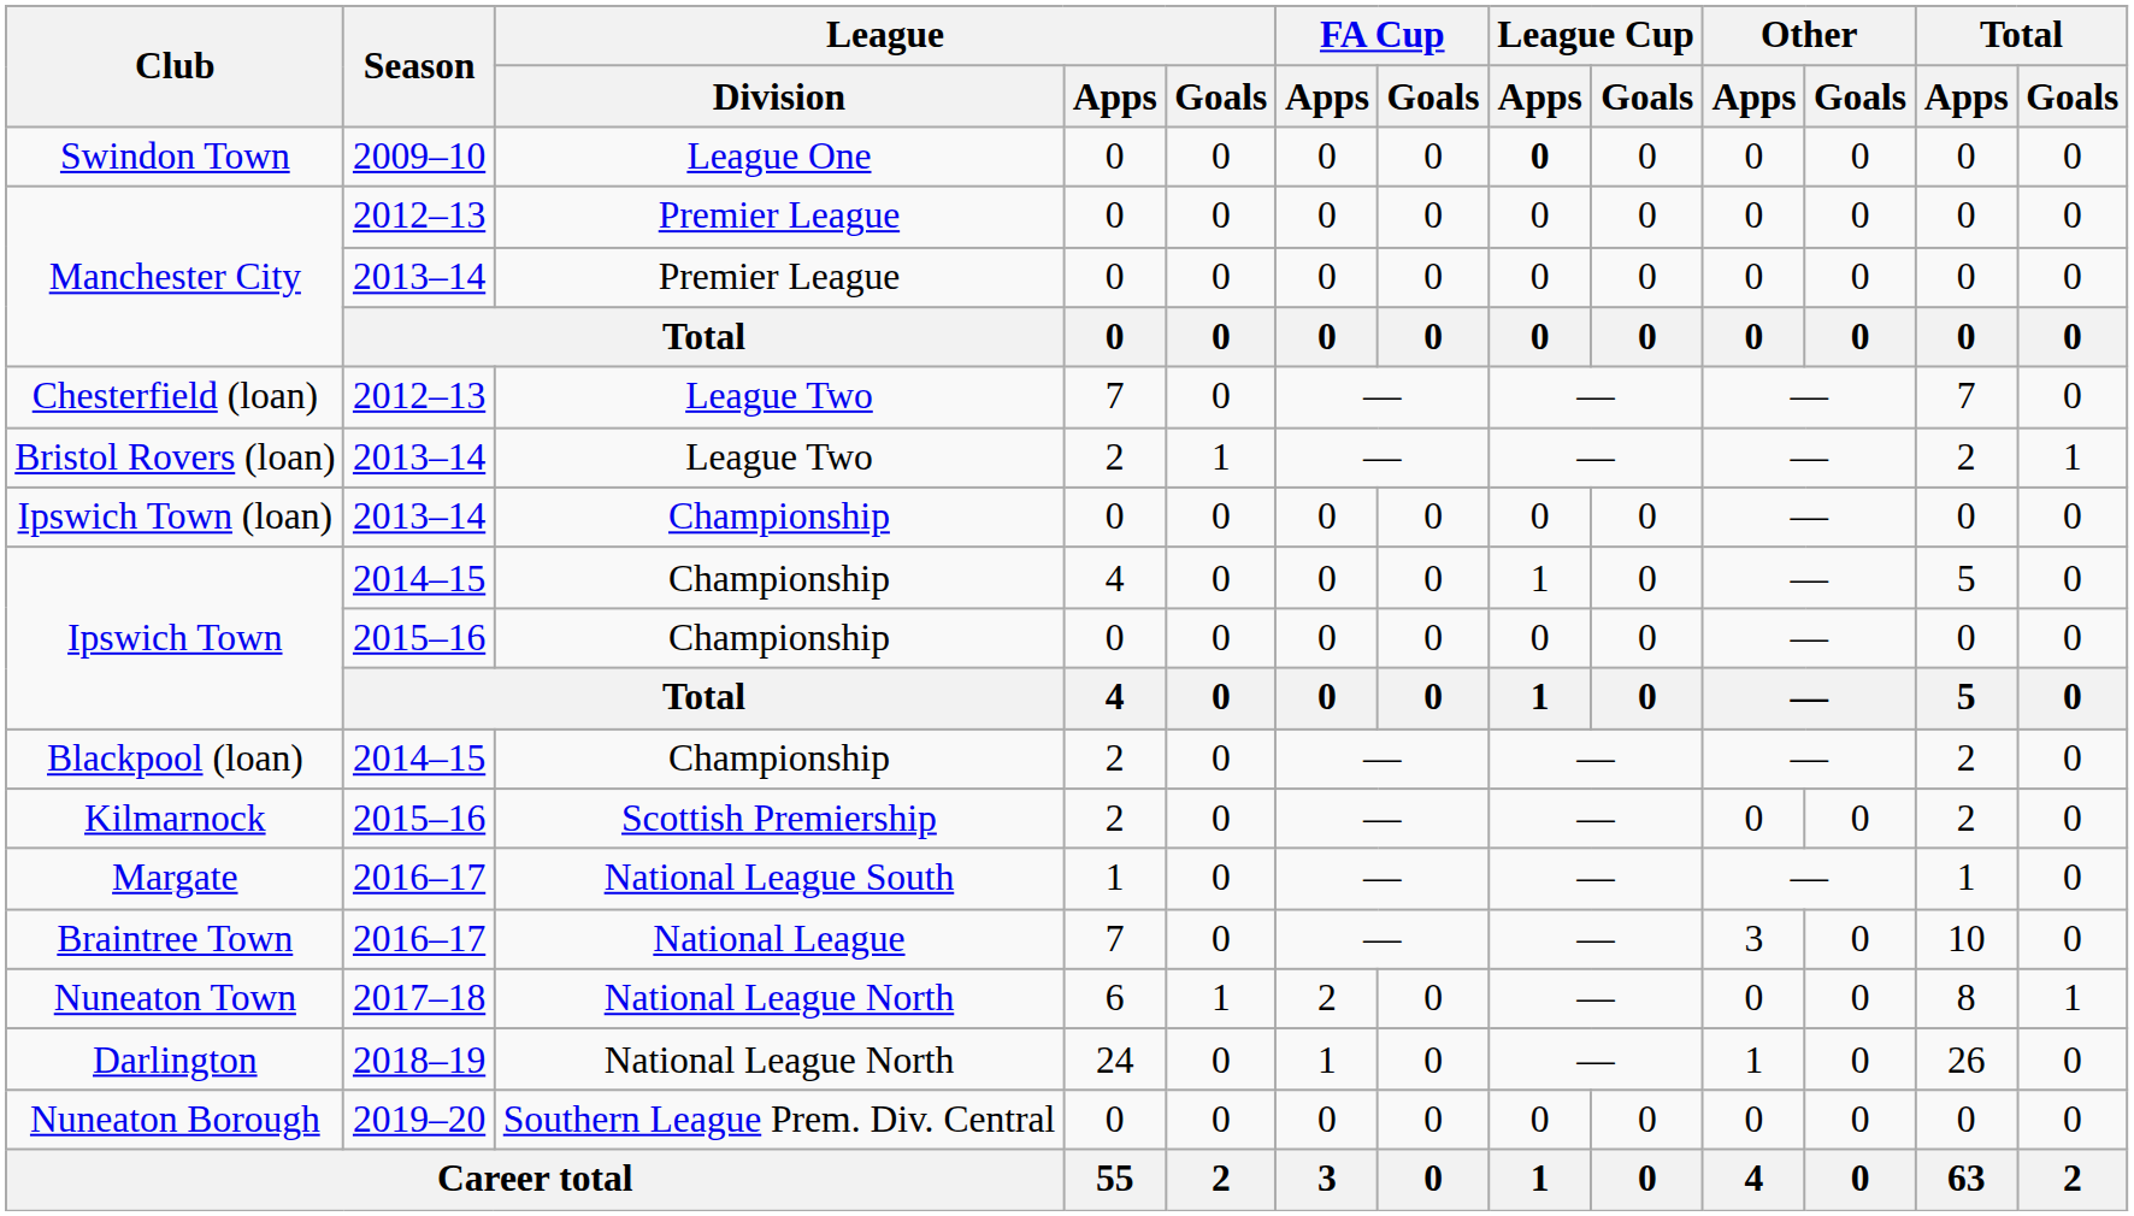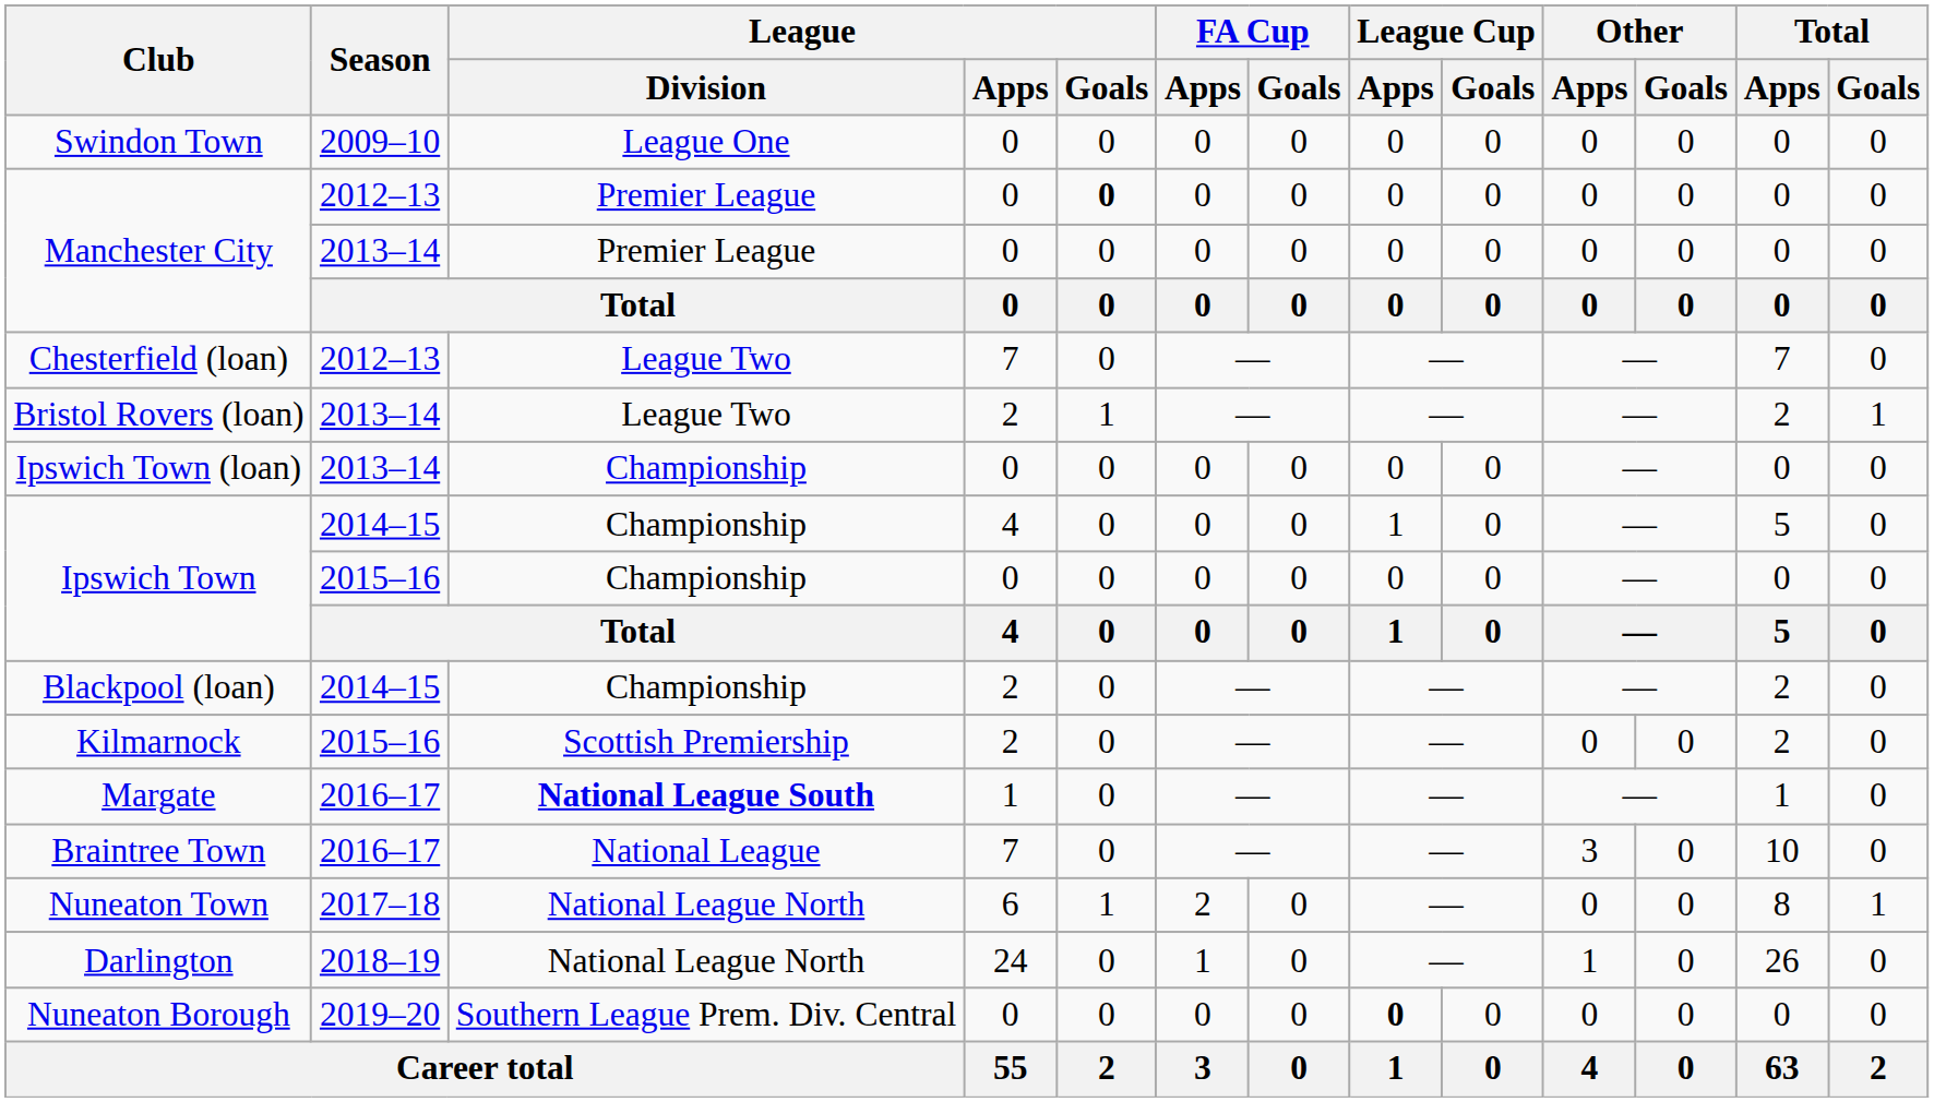Swindon Town | League Cup / Apps: bold -> normal
Manchester City / 2012–13 | League / Goals: normal -> bold
Margate | League / Division: normal -> bold
Nuneaton Borough | League Cup / Apps: normal -> bold
